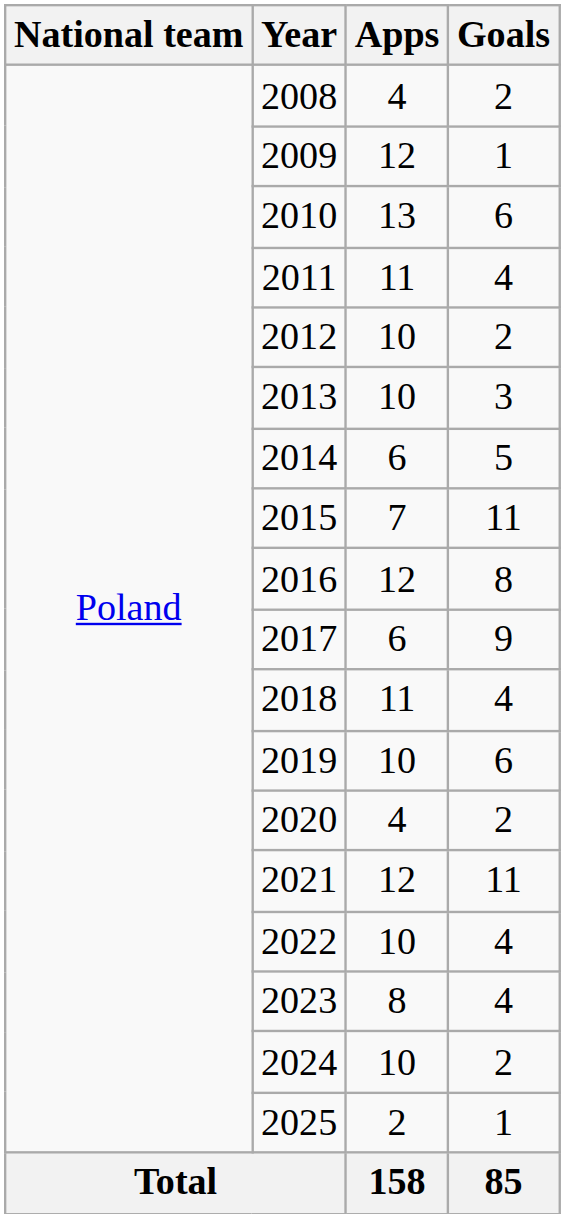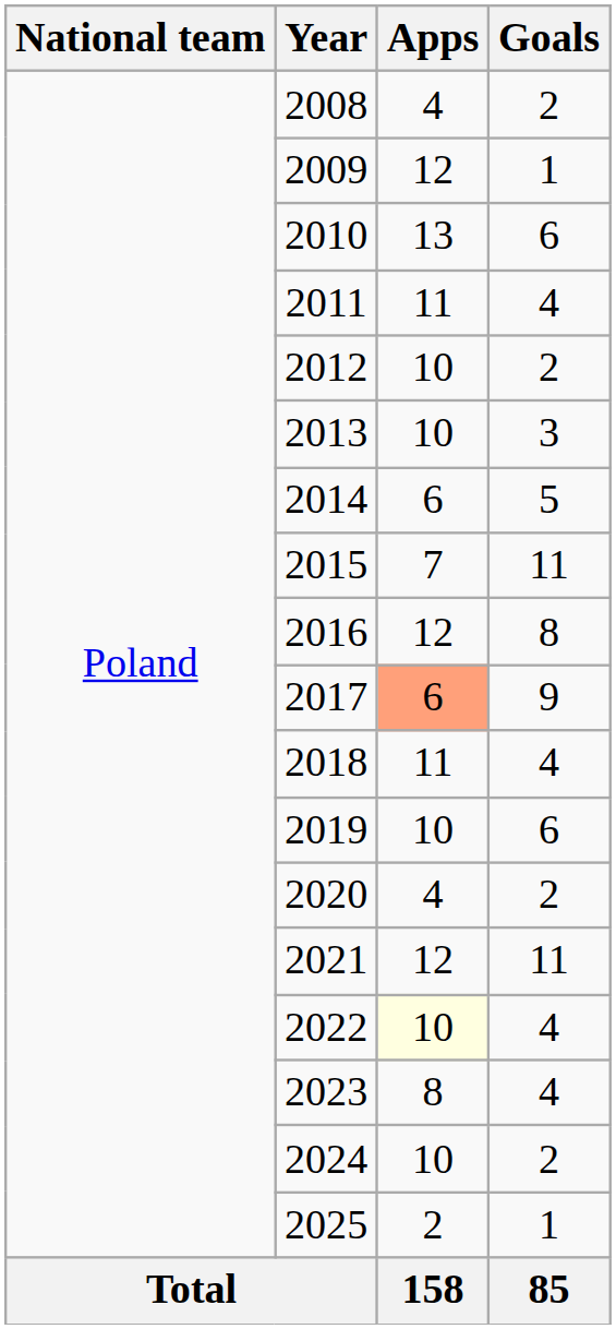2017 | Apps: no background -> lightsalmon background
2022 | Apps: no background -> lightyellow background
